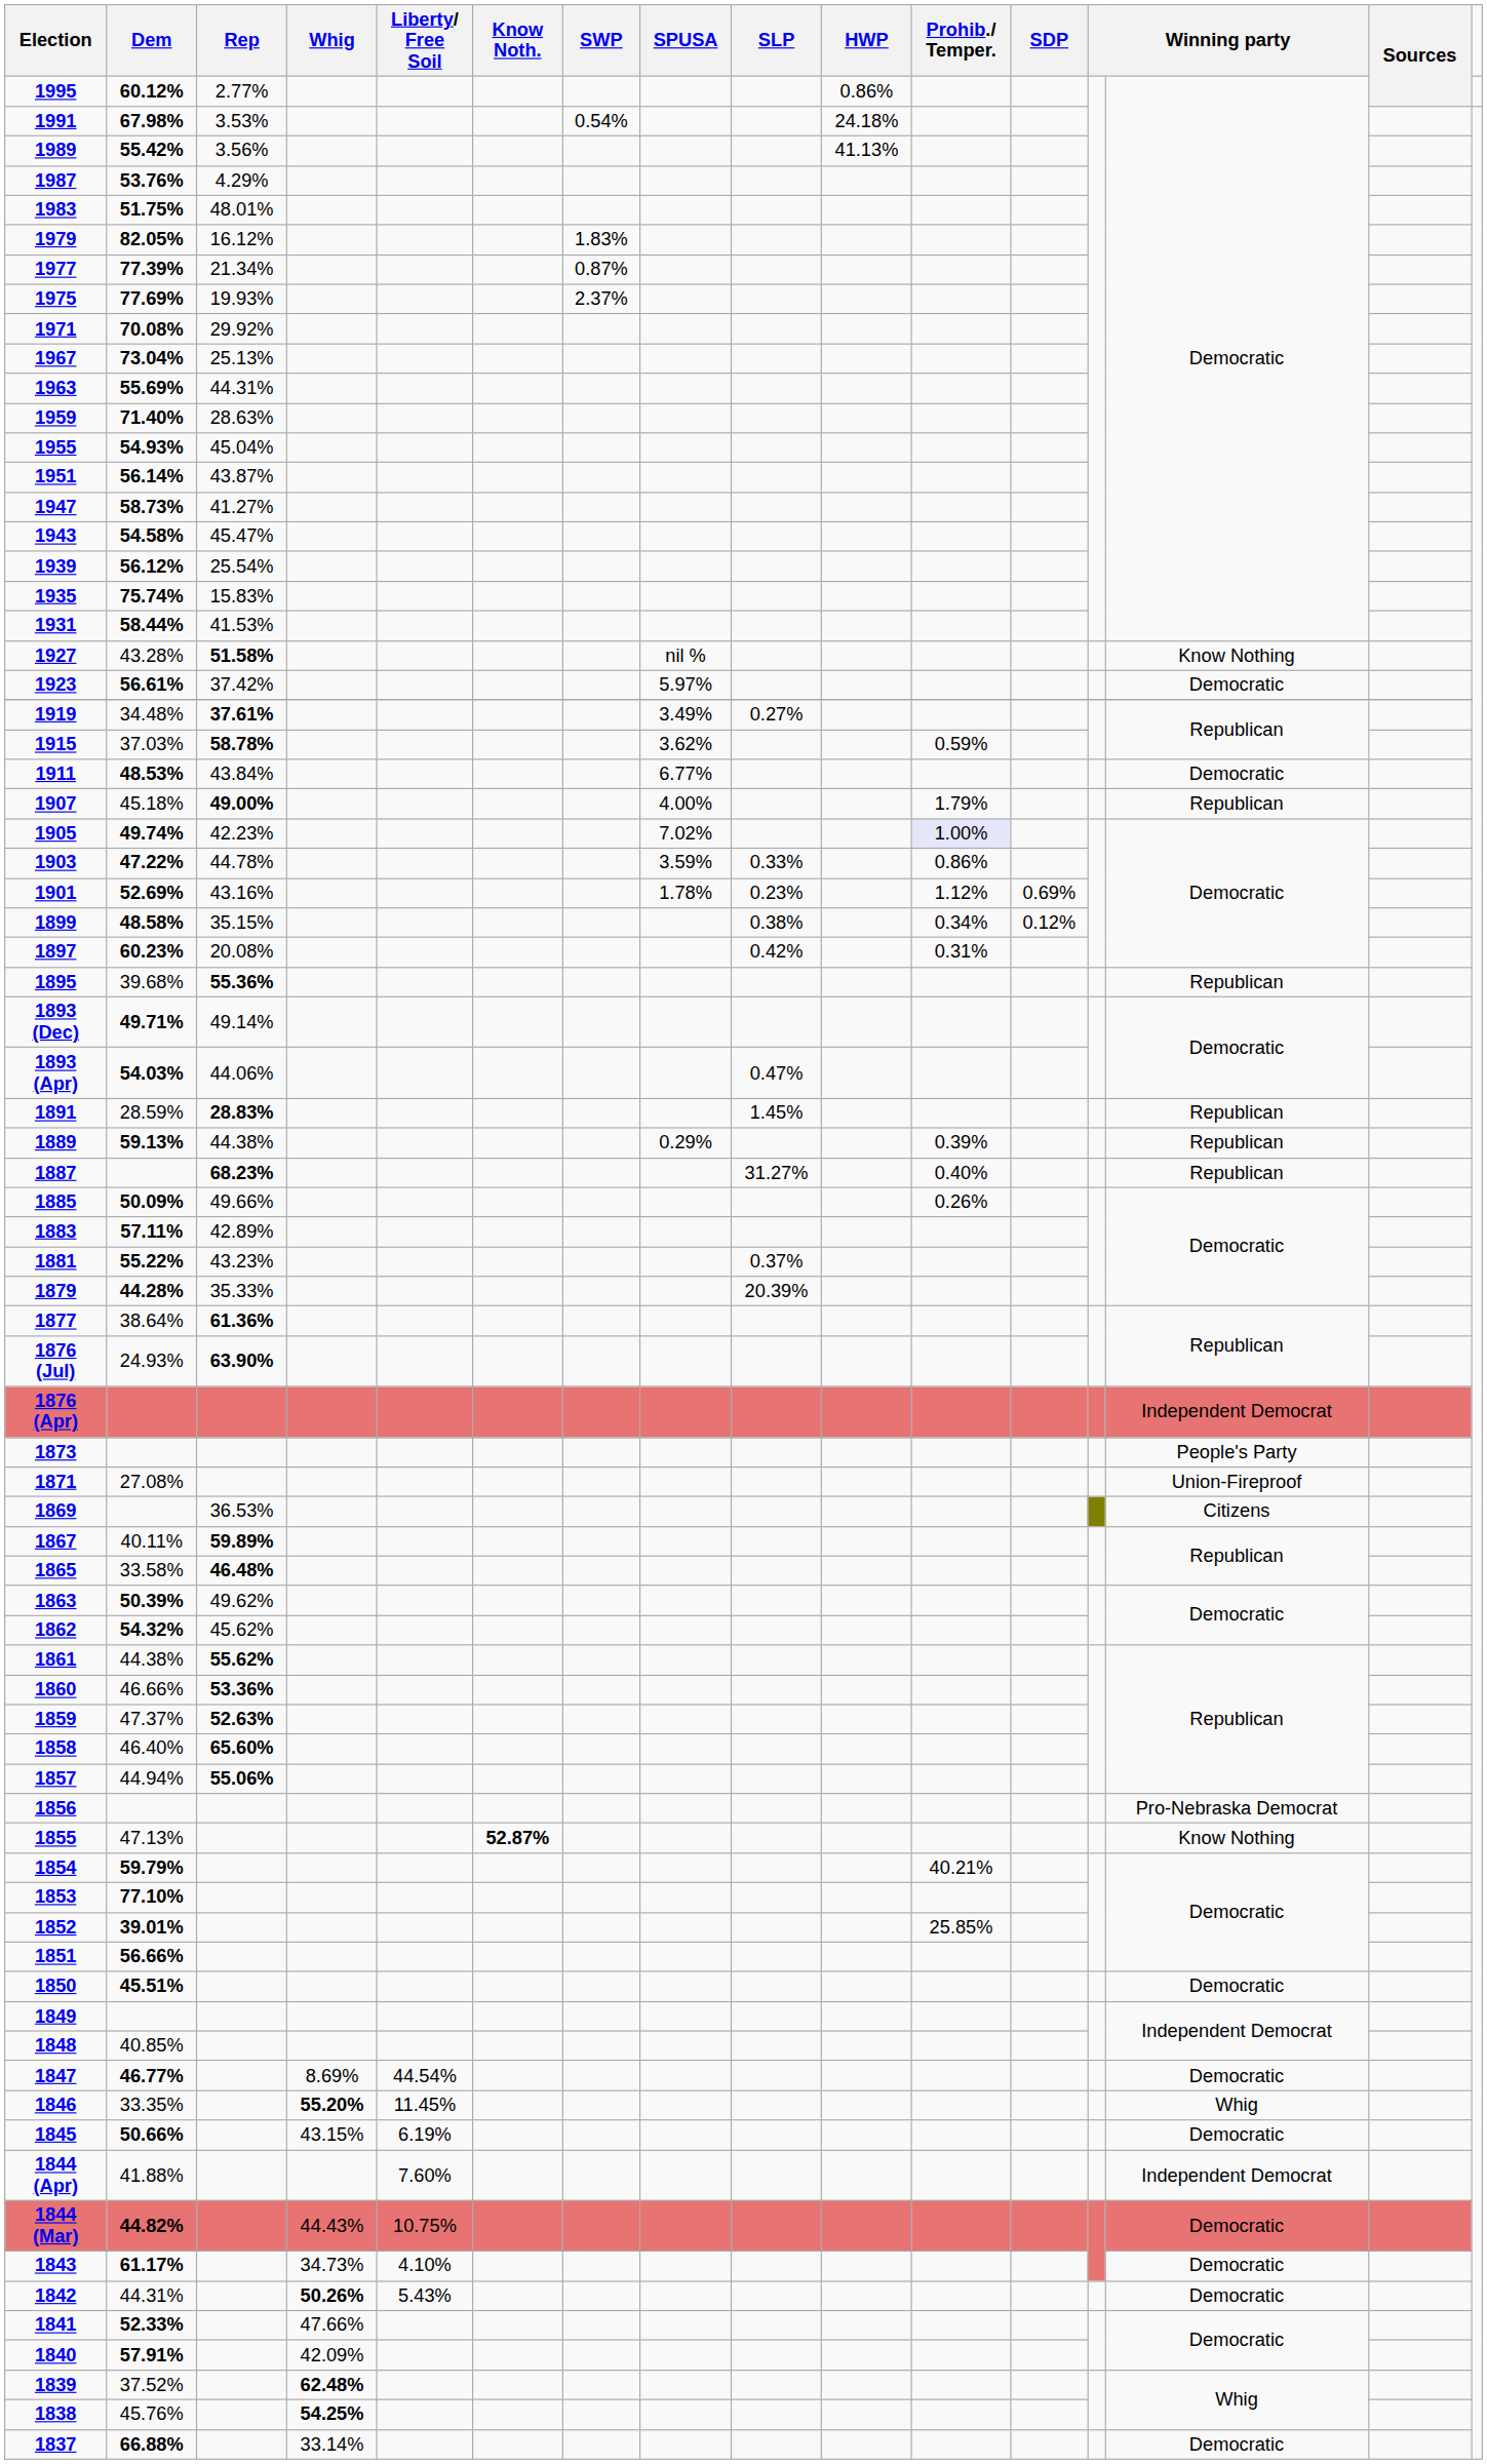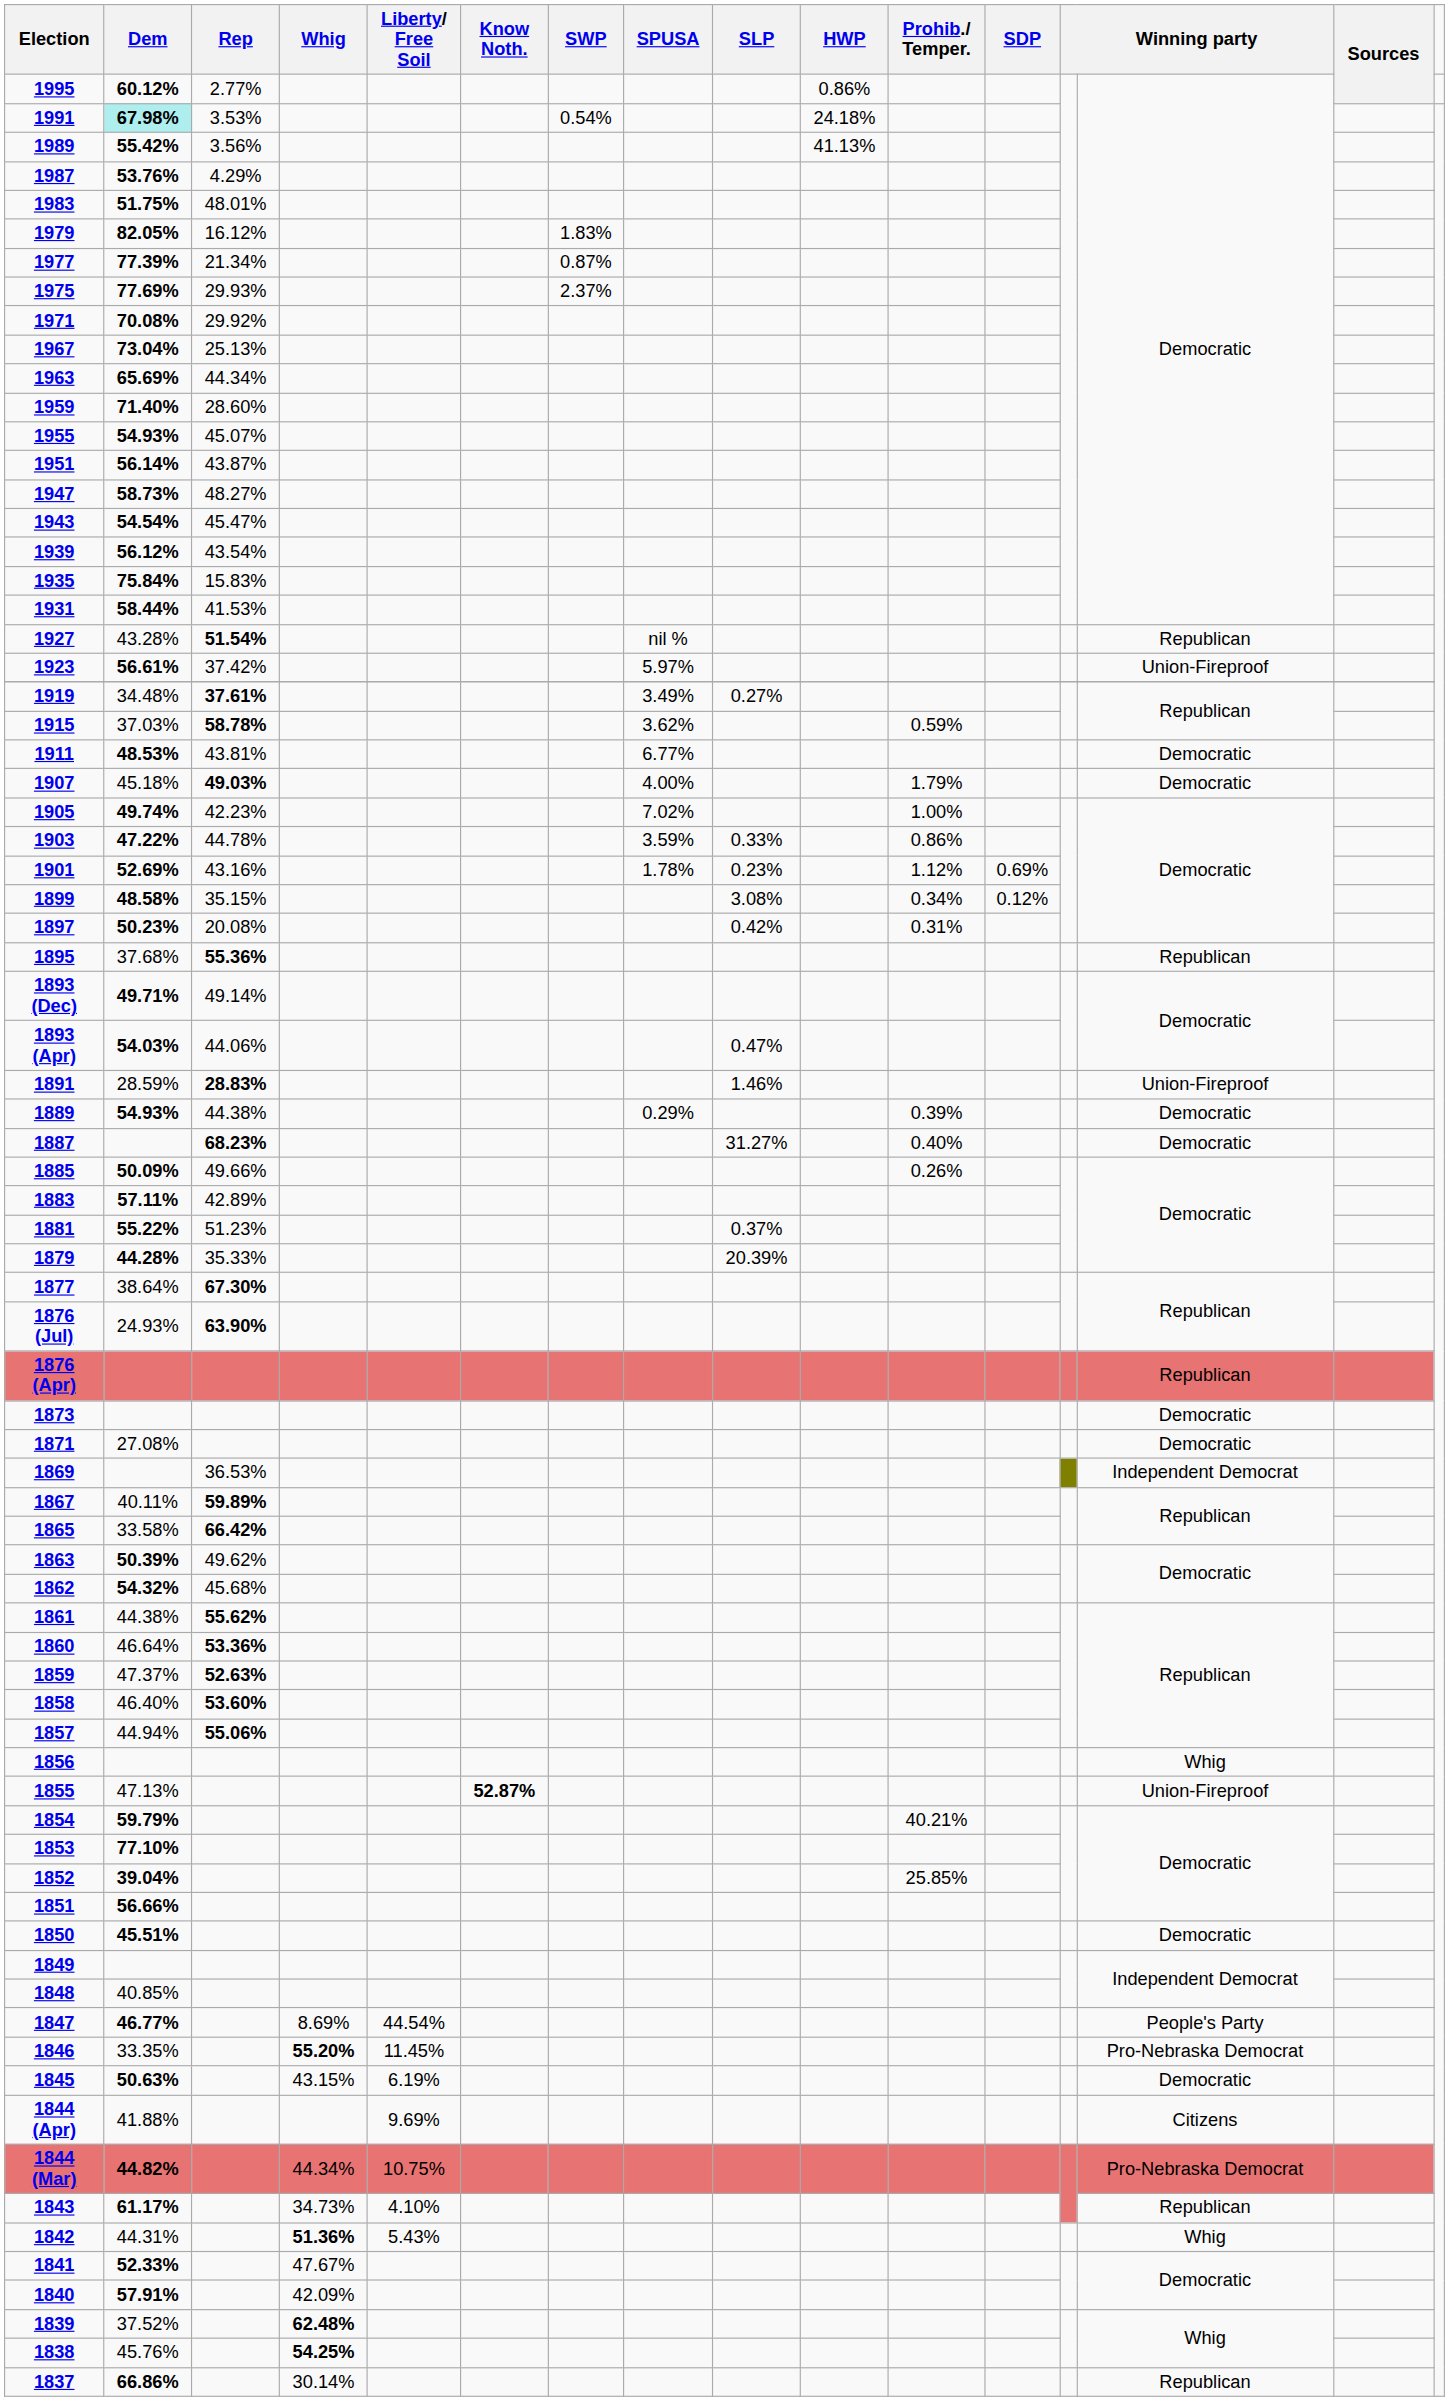1991 | Dem: no background -> paleturquoise background
1975 | Rep: 19.93% -> 29.93%
1963 | Dem: 55.69% -> 65.69%
1963 | Rep: 44.31% -> 44.34%
1959 | Rep: 28.63% -> 28.60%
1955 | Rep: 45.04% -> 45.07%
1947 | Rep: 41.27% -> 48.27%
1943 | Dem: 54.58% -> 54.54%
1939 | Rep: 25.54% -> 43.54%
1935 | Dem: 75.74% -> 75.84%
1927 | Rep: 51.58% -> 51.54%
1927 | column 14: Know Nothing -> Republican
1923 | column 14: Democratic -> Union-Fireproof
1911 | Rep: 43.84% -> 43.81%
1907 | Rep: 49.00% -> 49.03%
1907 | column 14: Republican -> Democratic
1905 | Prohib./ Temper.: lavender background -> no background
1899 | SLP: 0.38% -> 3.08%
1897 | Dem: 60.23% -> 50.23%
1895 | Dem: 39.68% -> 37.68%
1891 | SLP: 1.45% -> 1.46%
1891 | column 14: Republican -> Union-Fireproof
1889 | Dem: 59.13% -> 54.93%
1889 | column 14: Republican -> Democratic
1887 | column 14: Republican -> Democratic
1881 | Rep: 43.23% -> 51.23%
1877 | Rep: 61.36% -> 67.30%
1876 (Apr) | column 14: Independent Democrat -> Republican
1873 | column 14: People's Party -> Democratic
1871 | column 14: Union-Fireproof -> Democratic
1869 | column 14: Citizens -> Independent Democrat
1865 | Rep: 46.48% -> 66.42%
1862 | Rep: 45.62% -> 45.68%
1860 | Dem: 46.66% -> 46.64%
1858 | Rep: 65.60% -> 53.60%
1856 | column 14: Pro-Nebraska Democrat -> Whig
1855 | column 14: Know Nothing -> Union-Fireproof
1852 | Dem: 39.01% -> 39.04%
1847 | column 14: Democratic -> People's Party
1846 | column 14: Whig -> Pro-Nebraska Democrat
1845 | Dem: 50.66% -> 50.63%
1844 (Apr) | Liberty/ Free Soil: 7.60% -> 9.69%
1844 (Apr) | column 14: Independent Democrat -> Citizens
1844 (Mar) | Whig: 44.43% -> 44.34%
1844 (Mar) | column 14: Democratic -> Pro-Nebraska Democrat
1843 | column 14: Democratic -> Republican
1842 | Whig: 50.26% -> 51.36%
1842 | column 14: Democratic -> Whig
1841 | Whig: 47.66% -> 47.67%
1837 | Dem: 66.88% -> 66.86%
1837 | Whig: 33.14% -> 30.14%
1837 | column 14: Democratic -> Republican
